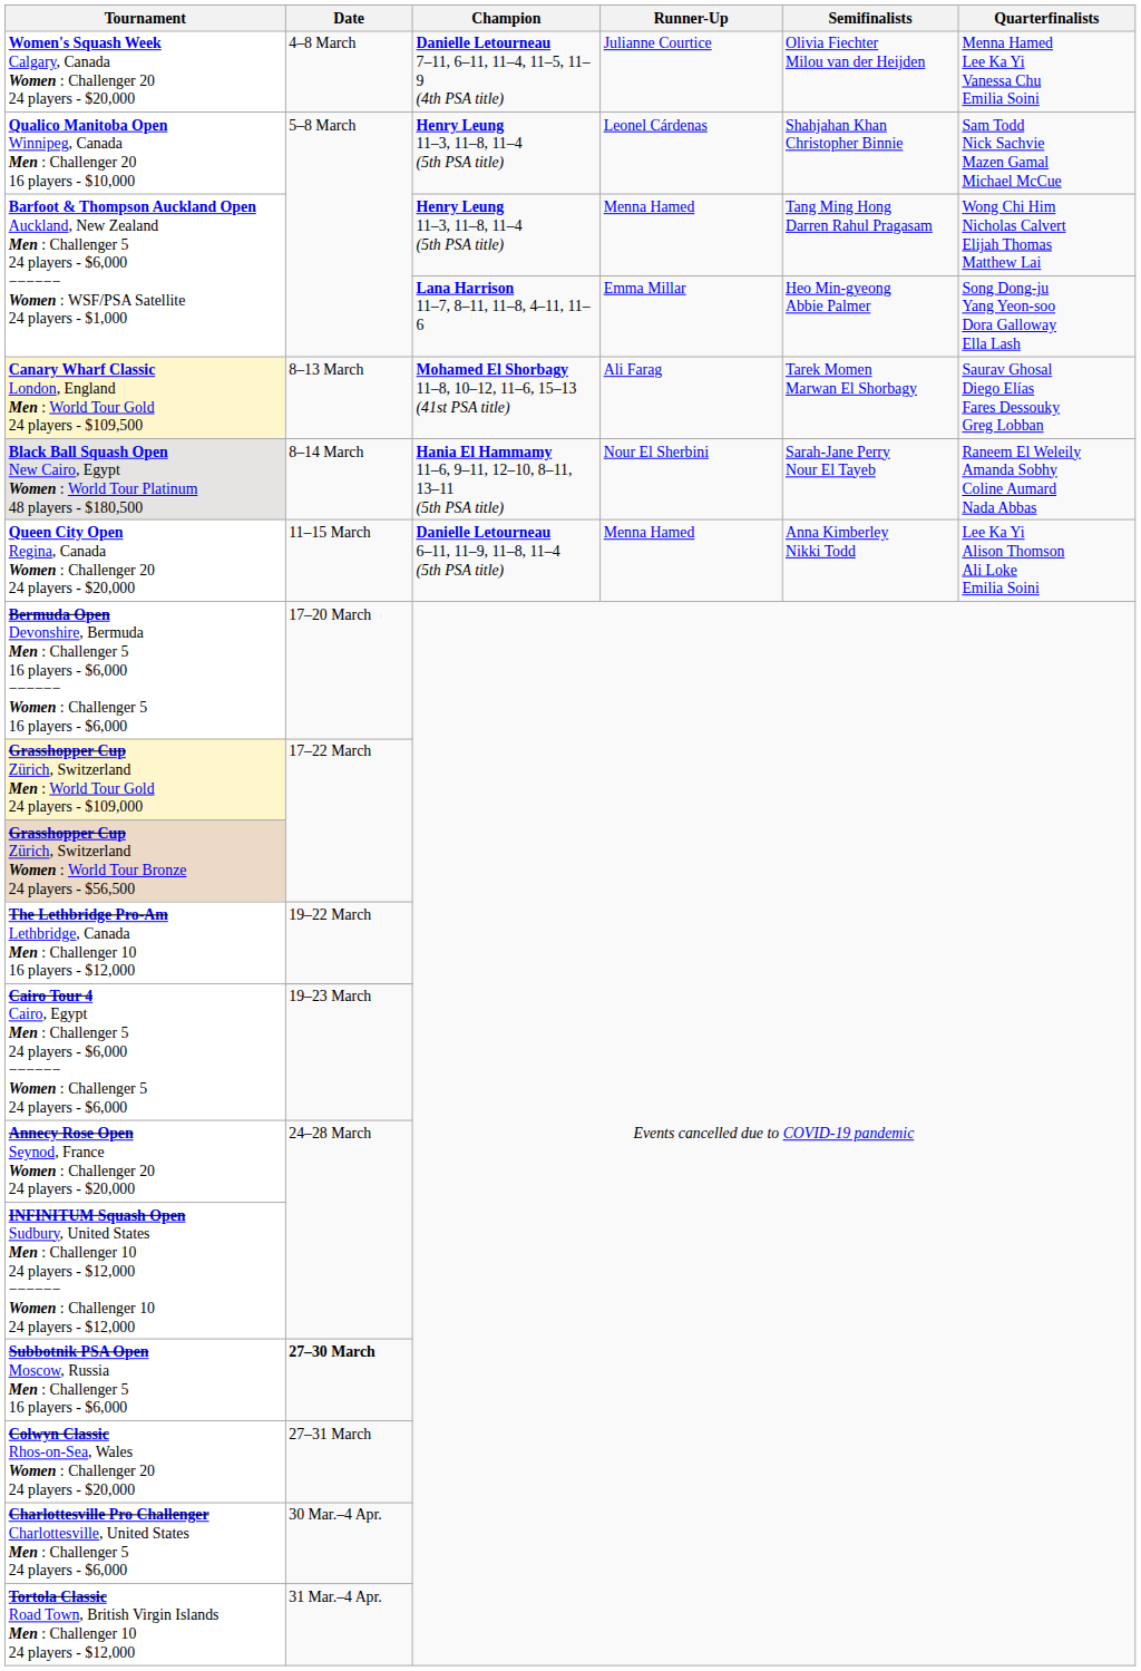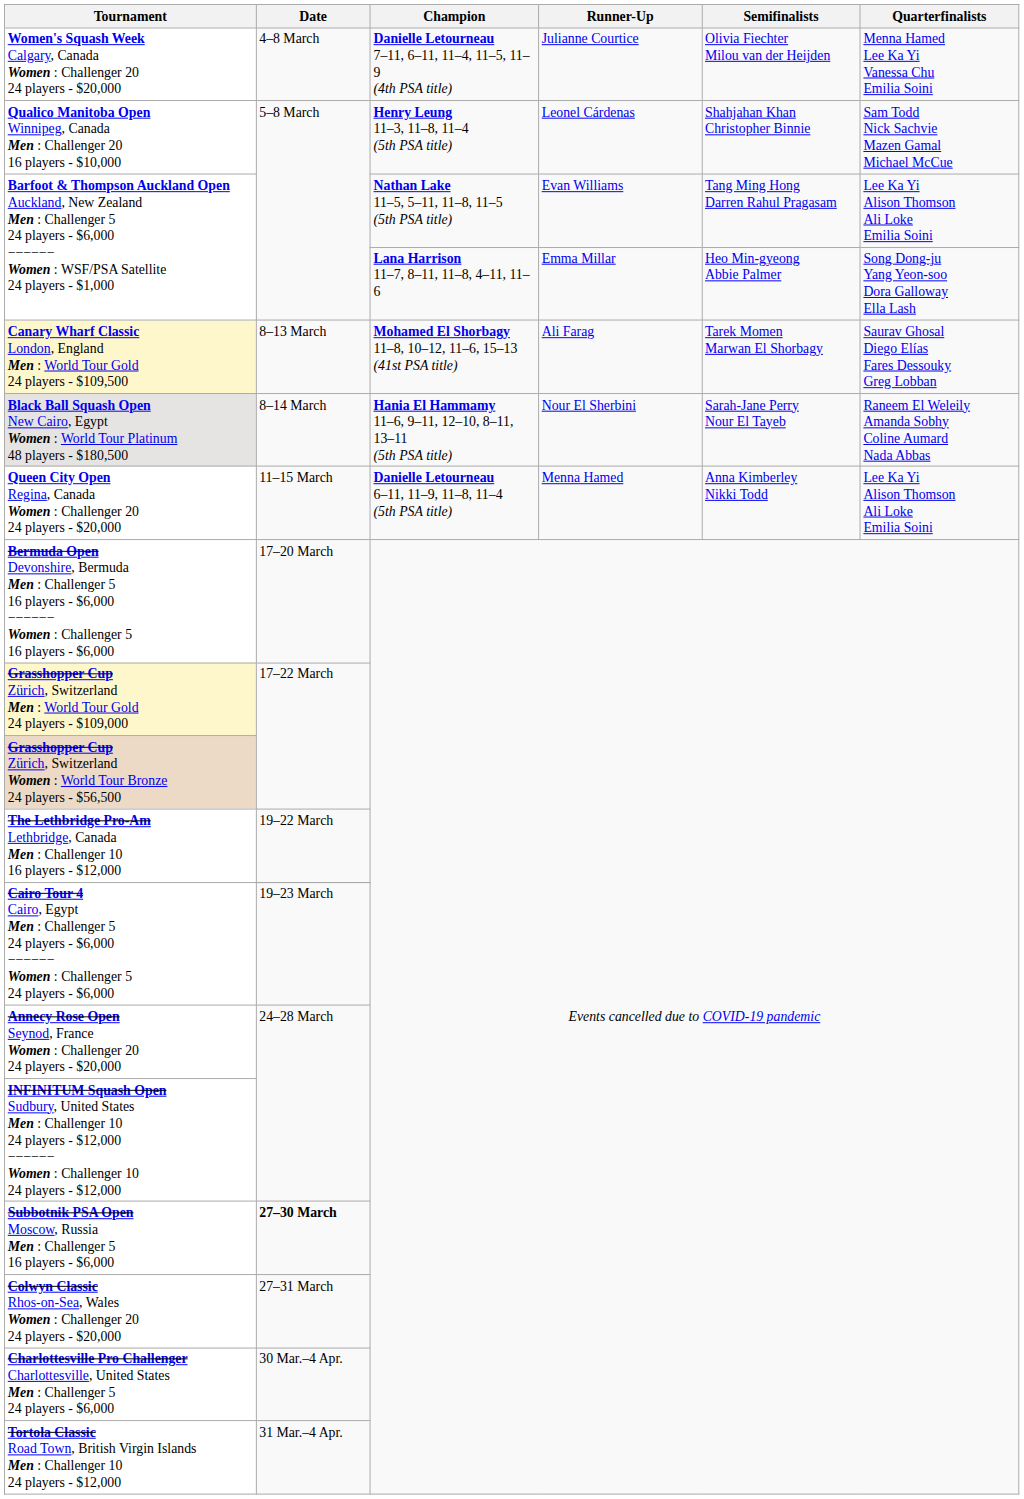row 4 | Champion: Henry Leung 11–3, 11–8, 11–4 (5th PSA title) -> Nathan Lake 11–5, 5–11, 11–8, 11–5 (5th PSA title)
row 4 | Runner-Up: Menna Hamed -> Evan Williams
row 4 | Quarterfinalists: Wong Chi Him Nicholas Calvert Elijah Thomas Matthew Lai -> Lee Ka Yi Alison Thomson Ali Loke Emilia Soini
